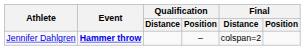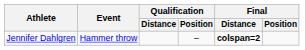Jennifer Dahlgren | Event: bold -> normal
Jennifer Dahlgren | Final / Distance: normal -> bold
